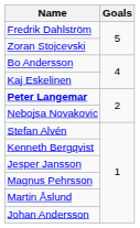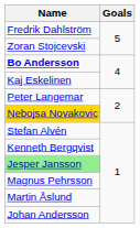Bo Andersson | Name: normal -> bold
Peter Langemar | Name: bold -> normal
Nebojsa Novakovic | Name: no background -> gold background
Jesper Jansson | Name: no background -> lightgreen background
